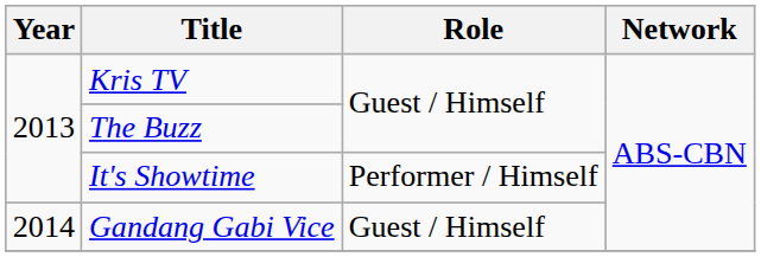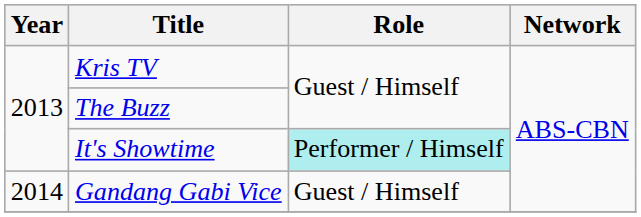It's Showtime | Role: no background -> paleturquoise background
